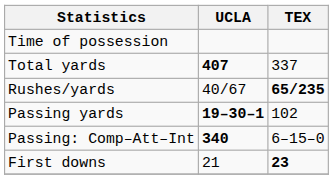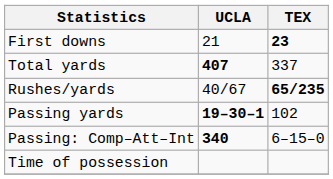rows swapped: First downs <-> Time of possession
